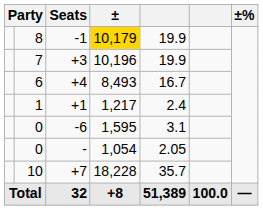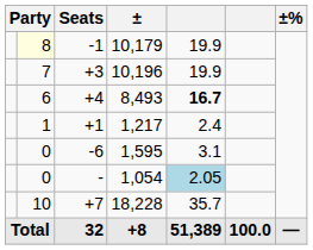-1 | column 2: no background -> lightyellow background
-1 | ±: gold background -> no background
+4 | column 5: normal -> bold
- | column 5: no background -> lightblue background
